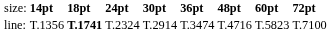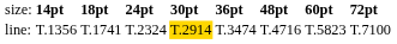line: | column 3: bold -> normal
line: | column 5: no background -> gold background
